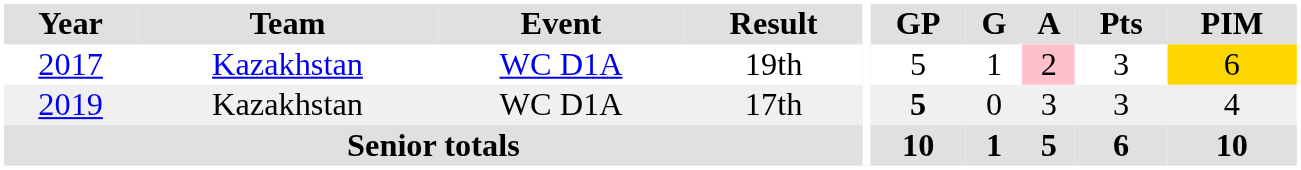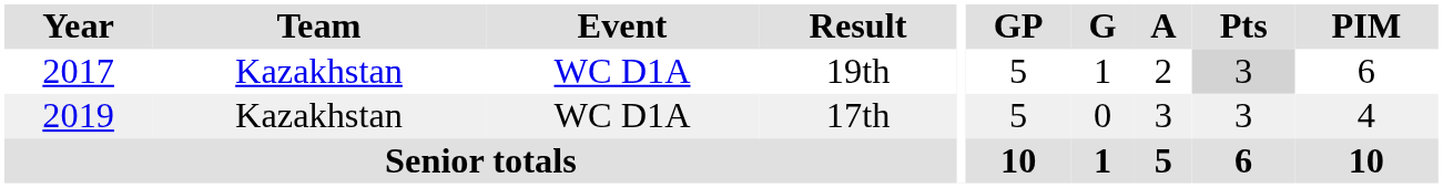19th | A: pink background -> no background
19th | Pts: no background -> lightgrey background
19th | PIM: gold background -> no background
17th | GP: bold -> normal
